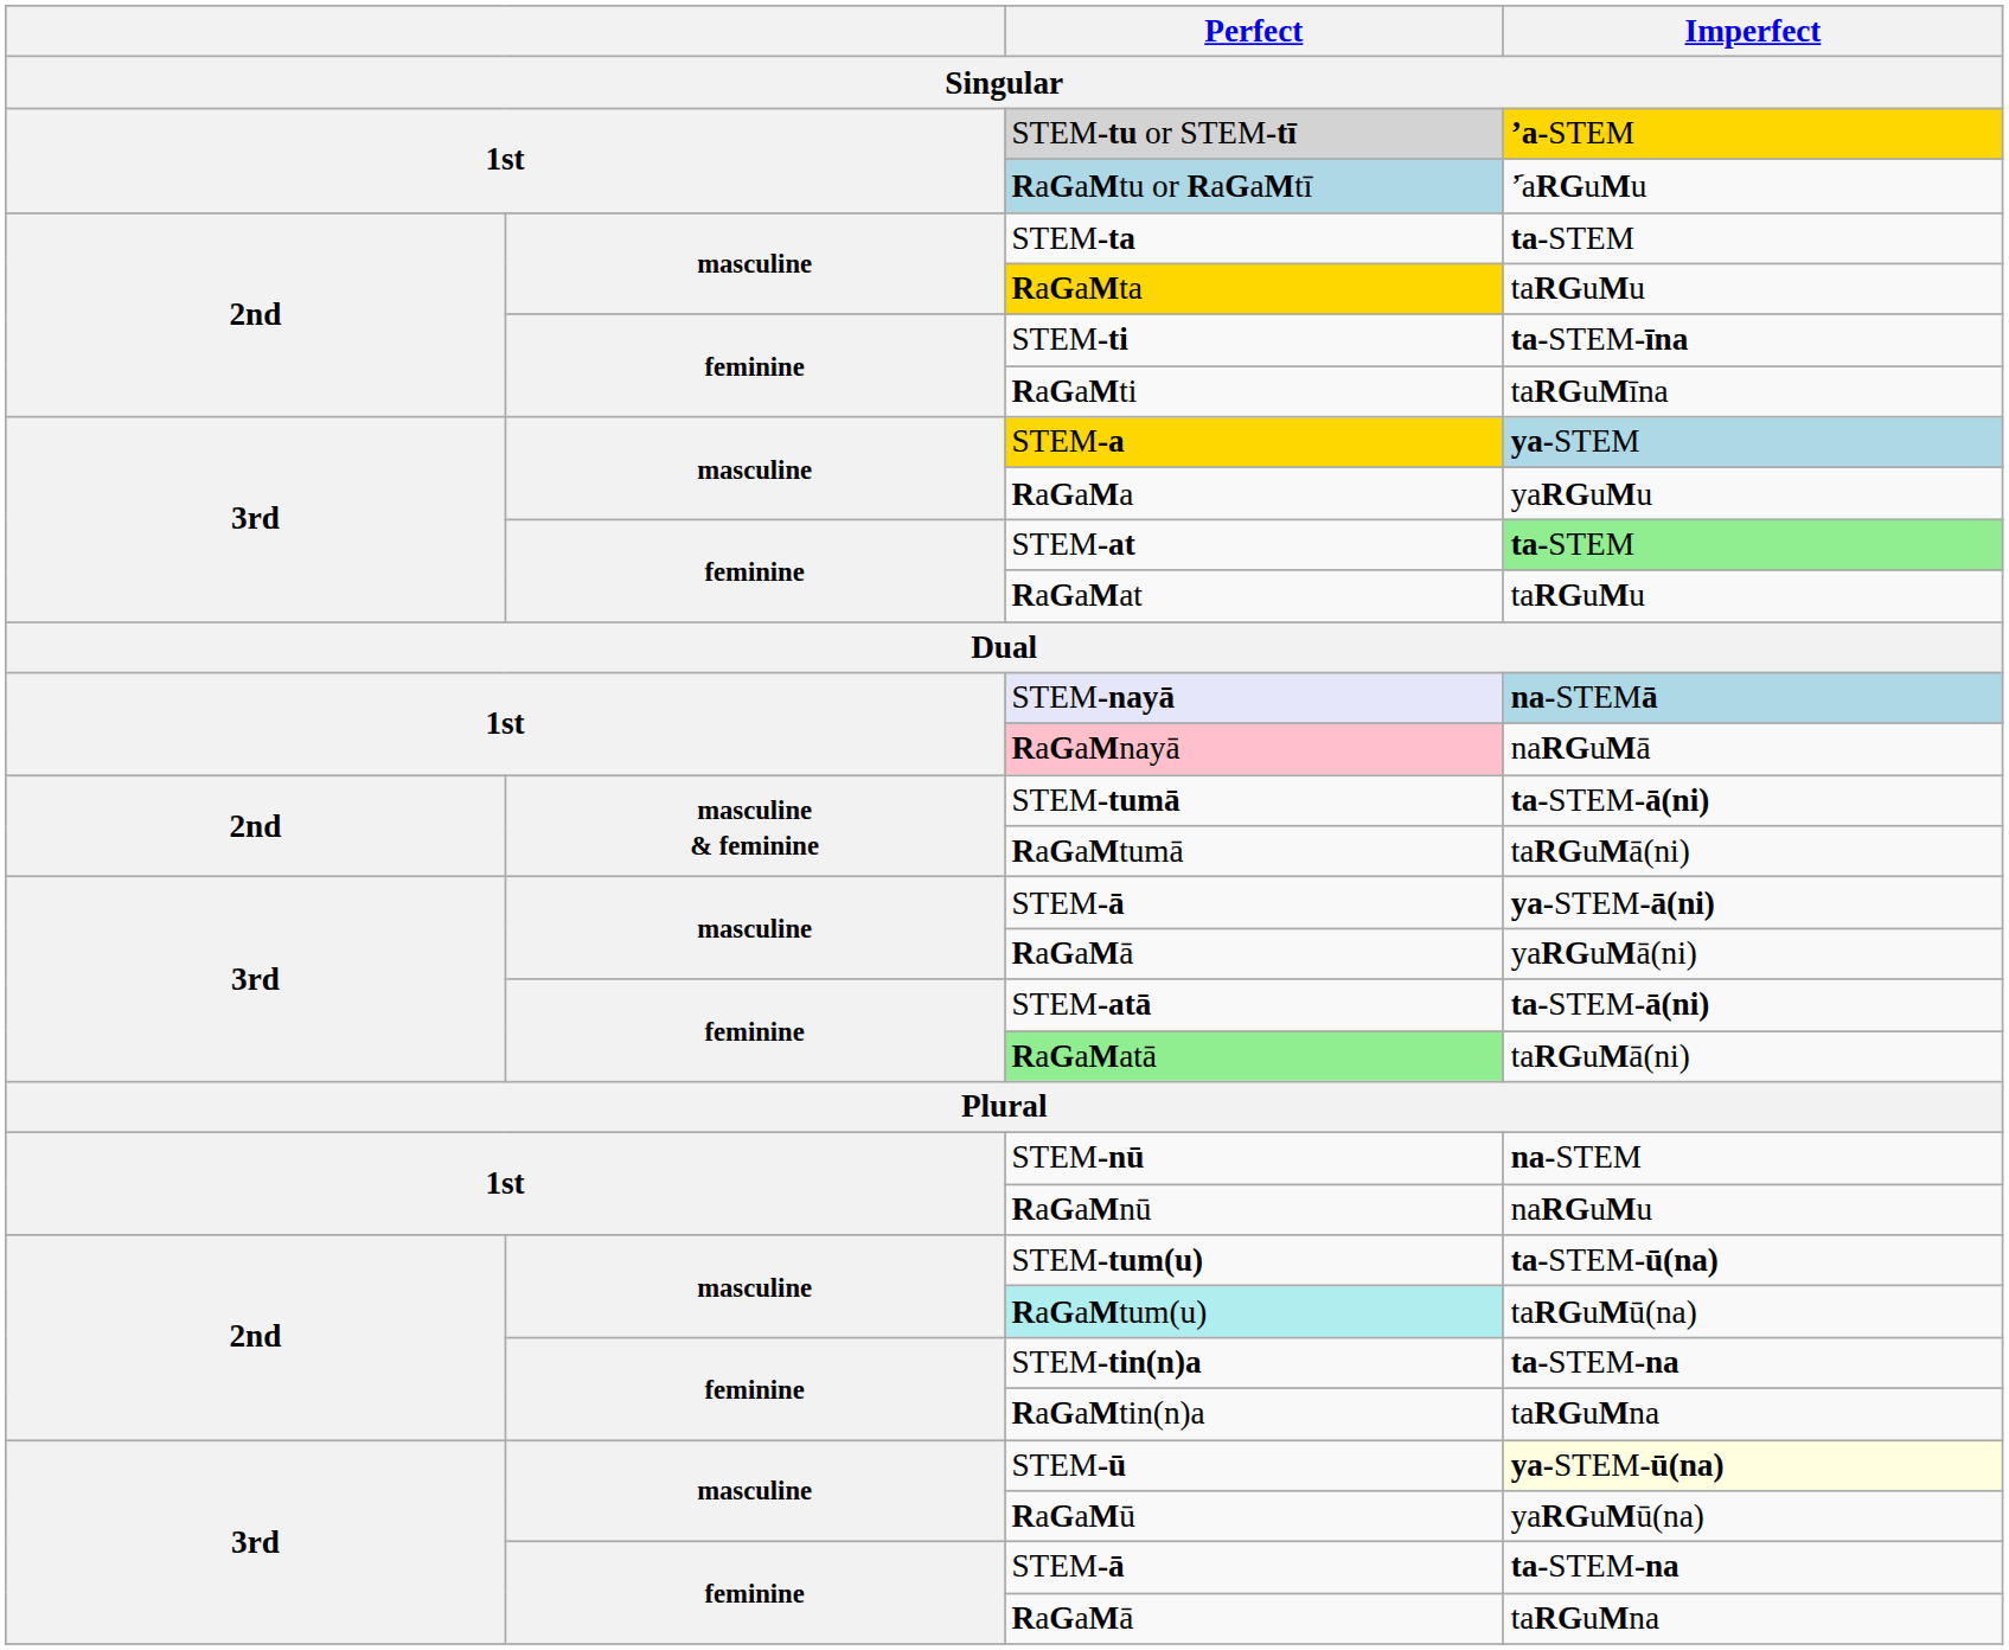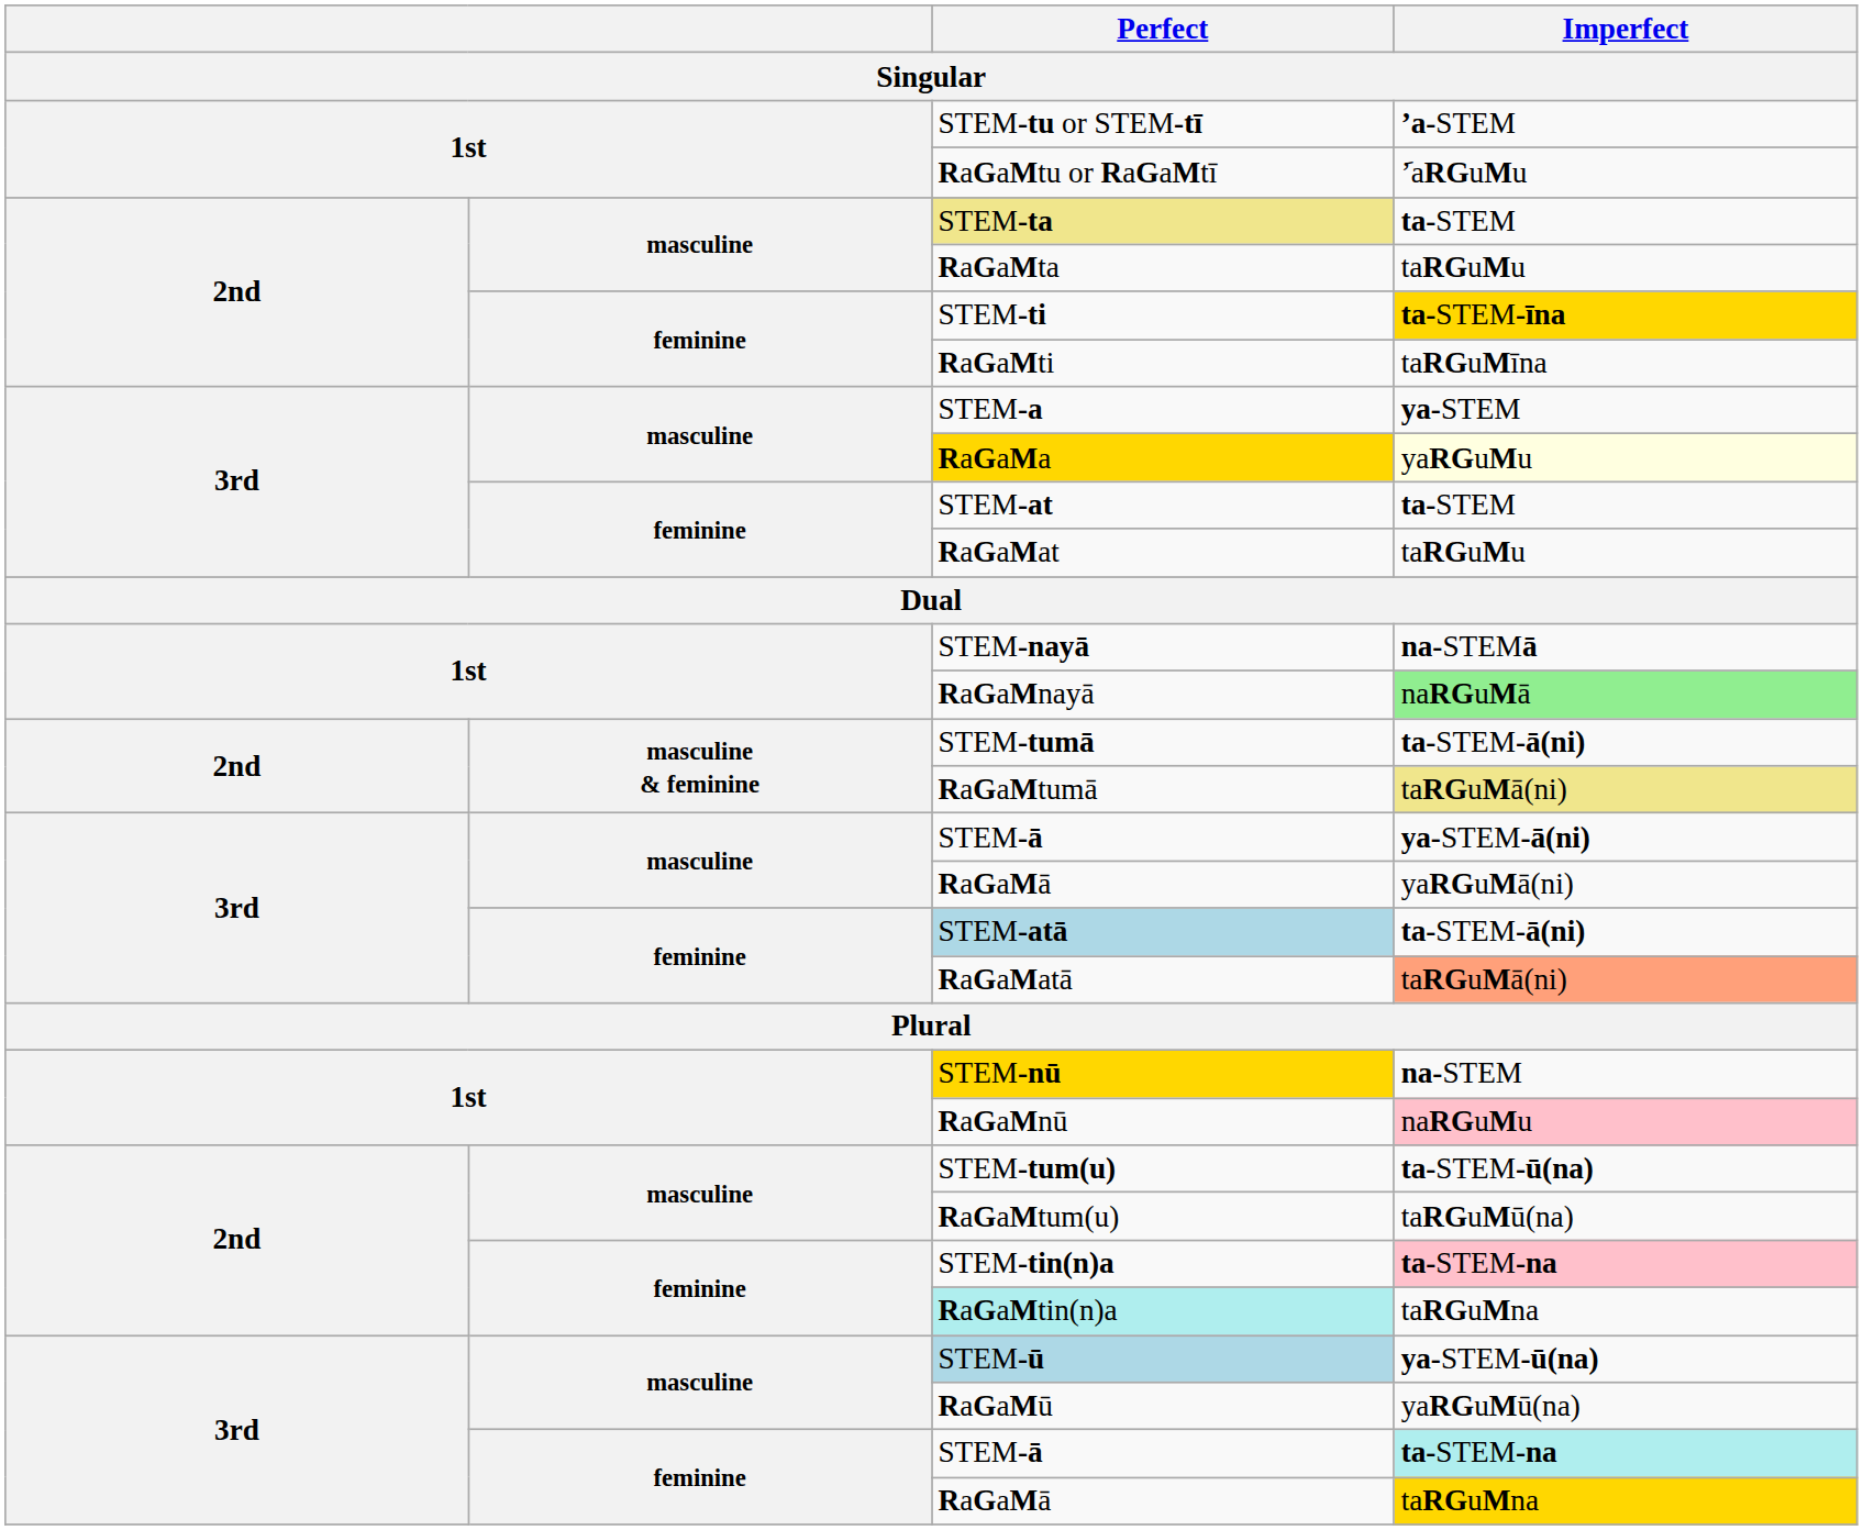STEM-tu or STEM-tī | Perfect: lightgrey background -> no background
STEM-tu or STEM-tī | Imperfect: gold background -> no background
RaGaMtu or RaGaMtī | Perfect: lightblue background -> no background
STEM-ta | Perfect: no background -> khaki background
RaGaMta | Perfect: gold background -> no background
STEM-ti | Imperfect: no background -> gold background
STEM-a | Perfect: gold background -> no background
STEM-a | Imperfect: lightblue background -> no background
RaGaMa | Perfect: no background -> gold background
RaGaMa | Imperfect: no background -> lightyellow background
STEM-at | Imperfect: lightgreen background -> no background
STEM-nayā | Perfect: lavender background -> no background
STEM-nayā | Imperfect: lightblue background -> no background
RaGaMnayā | Perfect: pink background -> no background
RaGaMnayā | Imperfect: no background -> lightgreen background
RaGaMtumā | Imperfect: no background -> khaki background
STEM-atā | Perfect: no background -> lightblue background
RaGaMatā | Perfect: lightgreen background -> no background
RaGaMatā | Imperfect: no background -> lightsalmon background
STEM-nū | Perfect: no background -> gold background
RaGaMnū | Imperfect: no background -> pink background
RaGaMtum(u) | Perfect: paleturquoise background -> no background
STEM-tin(n)a | Imperfect: no background -> pink background
RaGaMtin(n)a | Perfect: no background -> paleturquoise background
STEM-ū | Perfect: no background -> lightblue background
STEM-ū | Imperfect: lightyellow background -> no background
STEM-ā / ta-STEM-na | Imperfect: no background -> paleturquoise background
RaGaMā / taRGuMna | Imperfect: no background -> gold background
